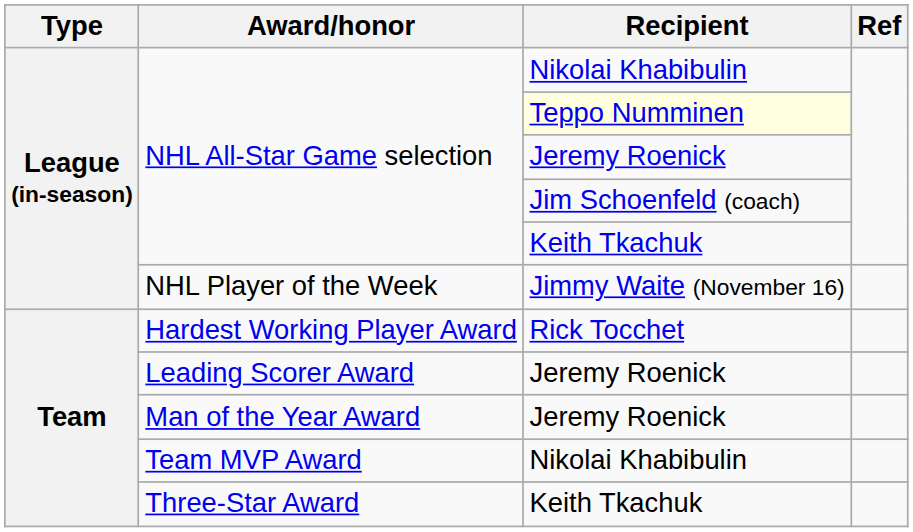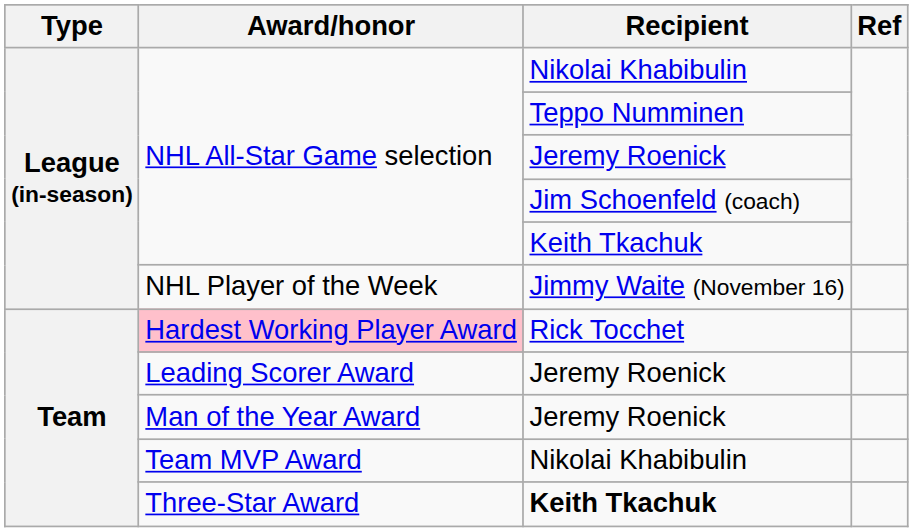NHL All-Star Game selection / Teppo Numminen | Recipient: lightyellow background -> no background
Hardest Working Player Award | Award/honor: no background -> pink background
Three-Star Award | Recipient: normal -> bold
